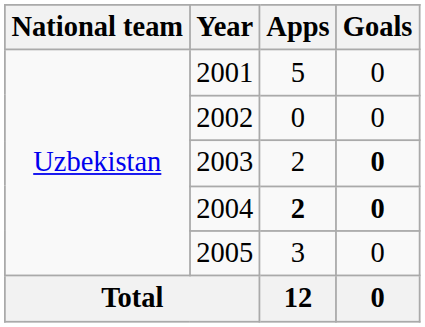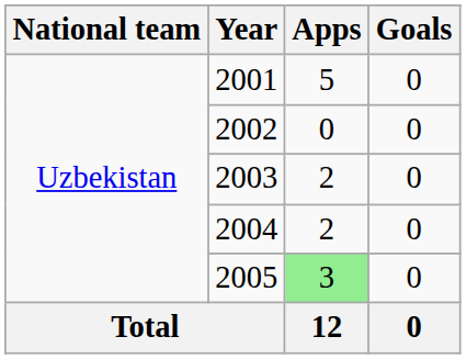2003 | Goals: bold -> normal
2004 | Apps: bold -> normal
2004 | Goals: bold -> normal
2005 | Apps: no background -> lightgreen background
